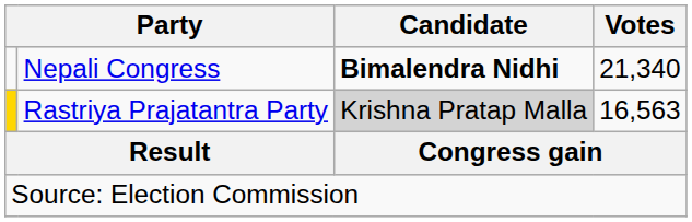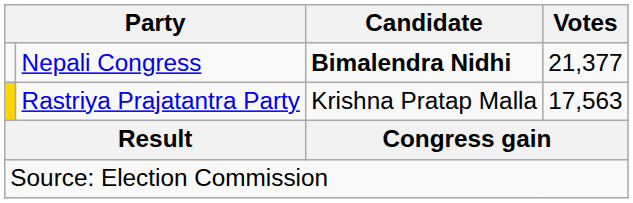Nepali Congress | Votes: 21,340 -> 21,377
Rastriya Prajatantra Party | Candidate: lightgrey background -> no background
Rastriya Prajatantra Party | Votes: 16,563 -> 17,563
